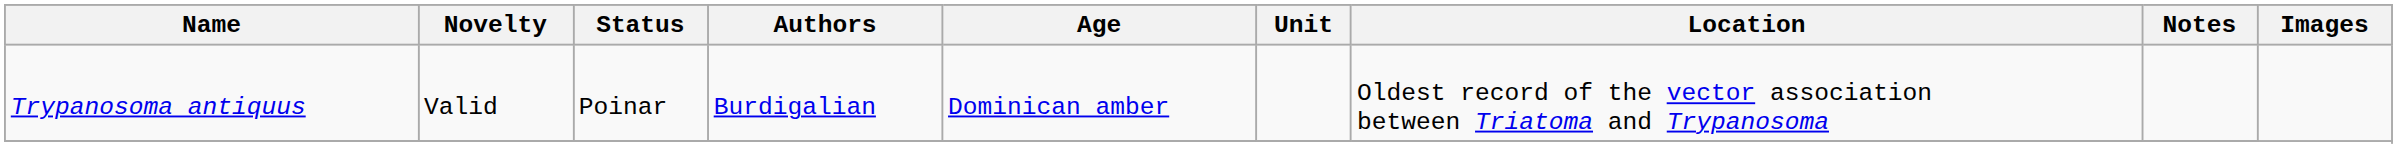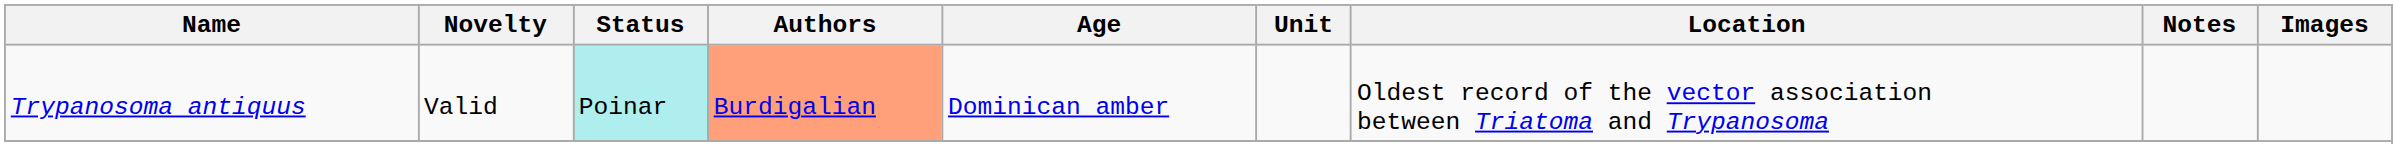Trypanosoma antiquus | Status: no background -> paleturquoise background
Trypanosoma antiquus | Authors: no background -> lightsalmon background
